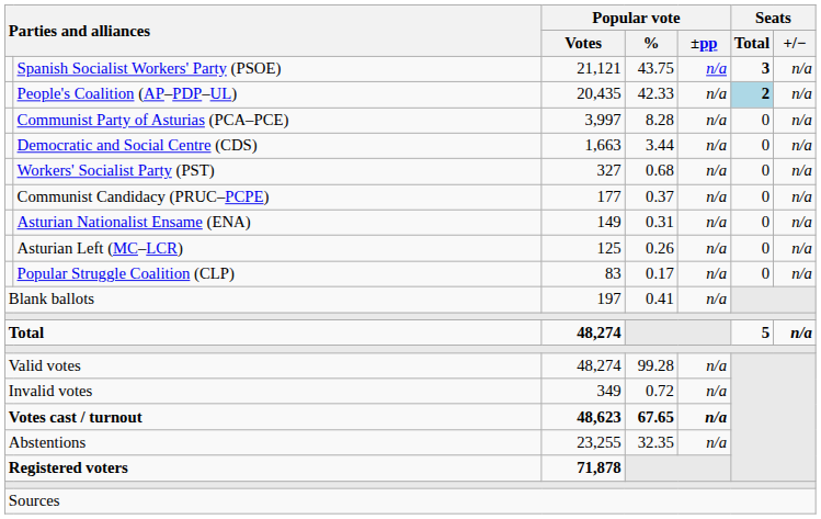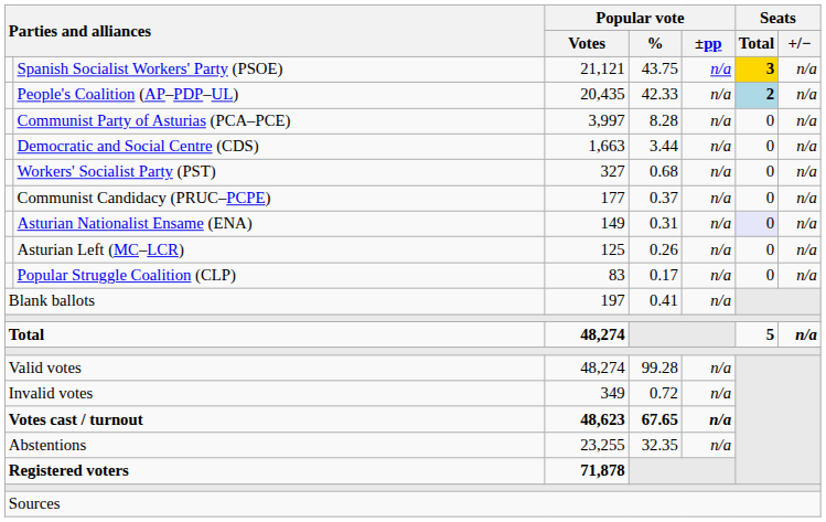Spanish Socialist Workers' Party (PSOE) | Seats / Total: no background -> gold background
Asturian Nationalist Ensame (ENA) | Seats / Total: no background -> lavender background
